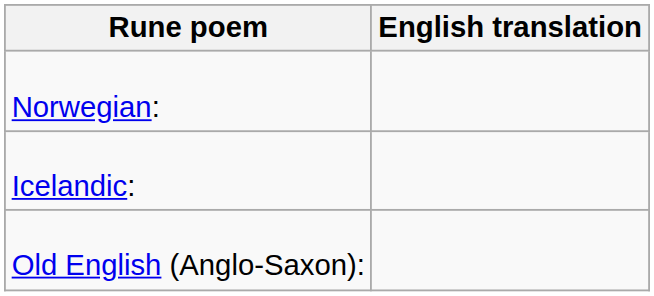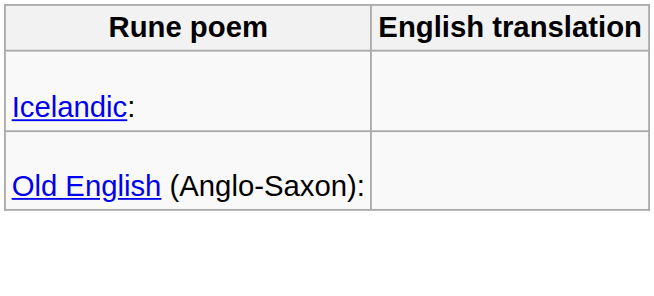- row: Norwegian:
